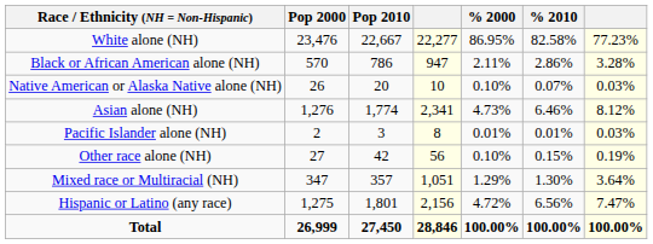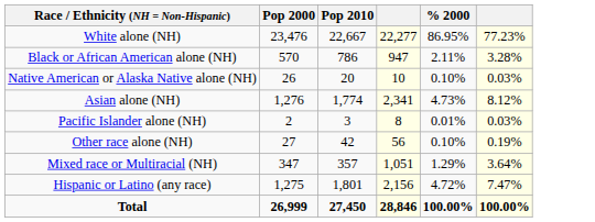- column: % 2010 | 82.58% | 2.86% | 0.07% | 6.46% | 0.01% | 0.15% | 1.30% | 6.56% | 100.00%
